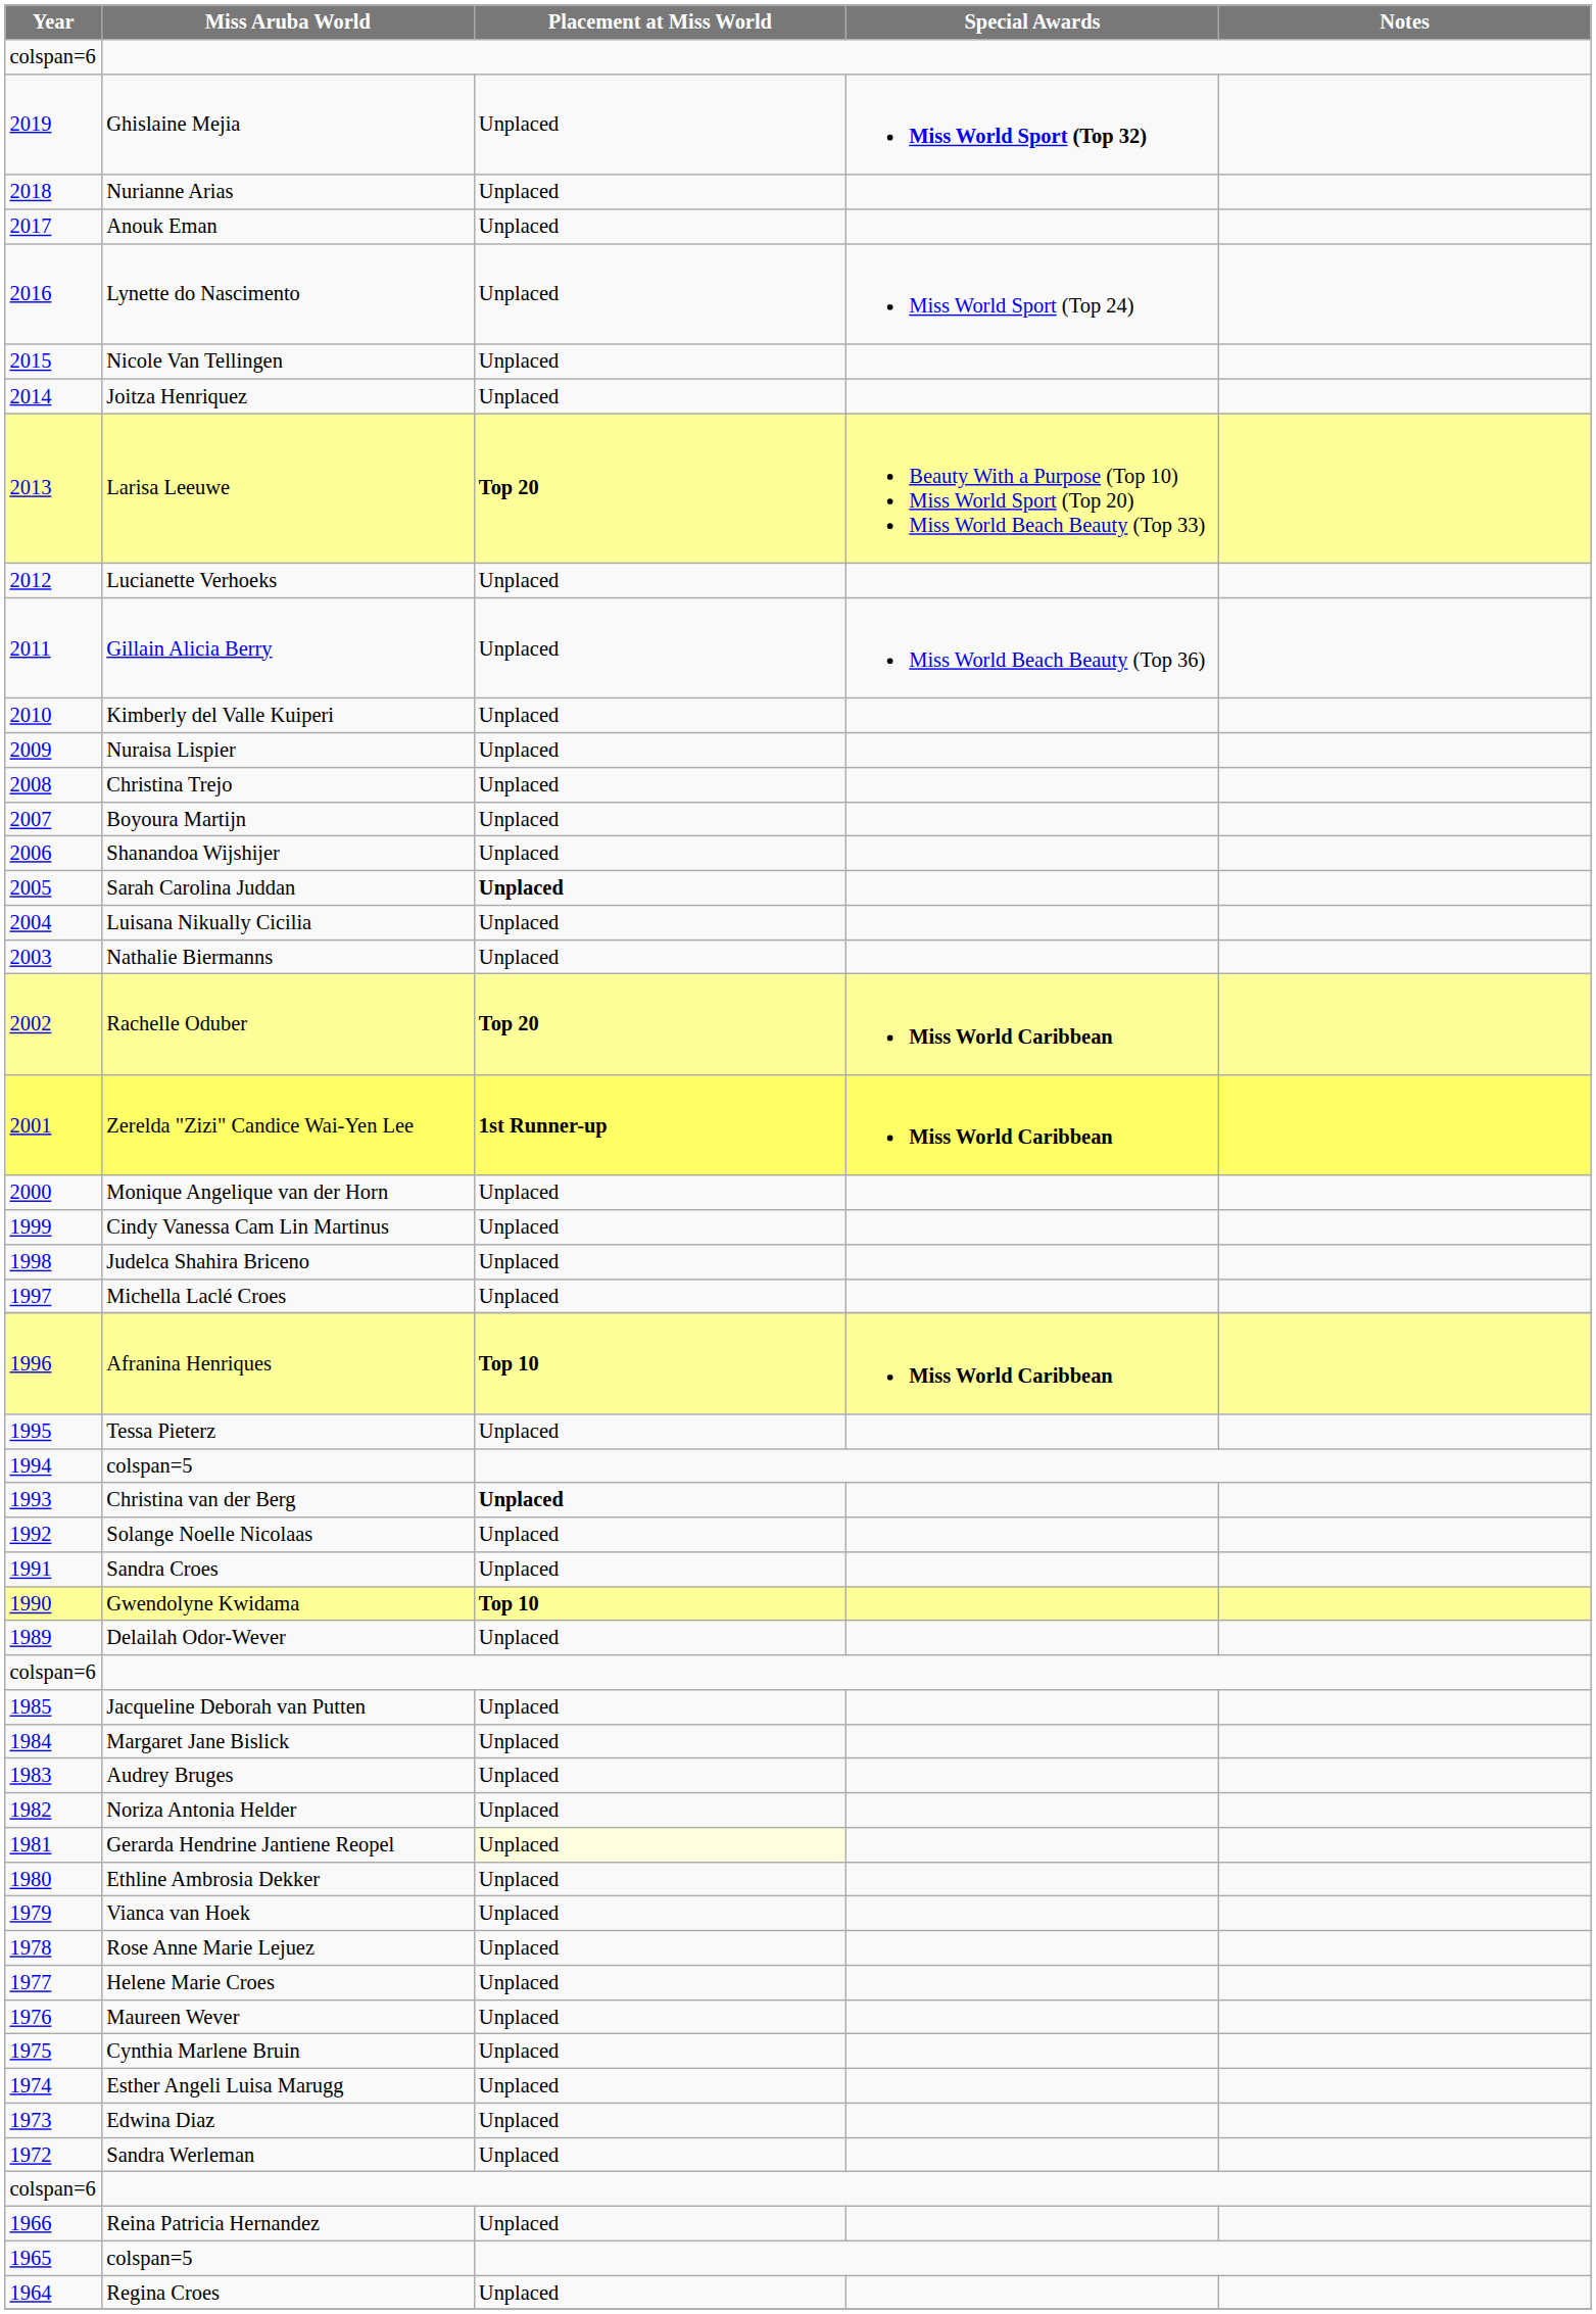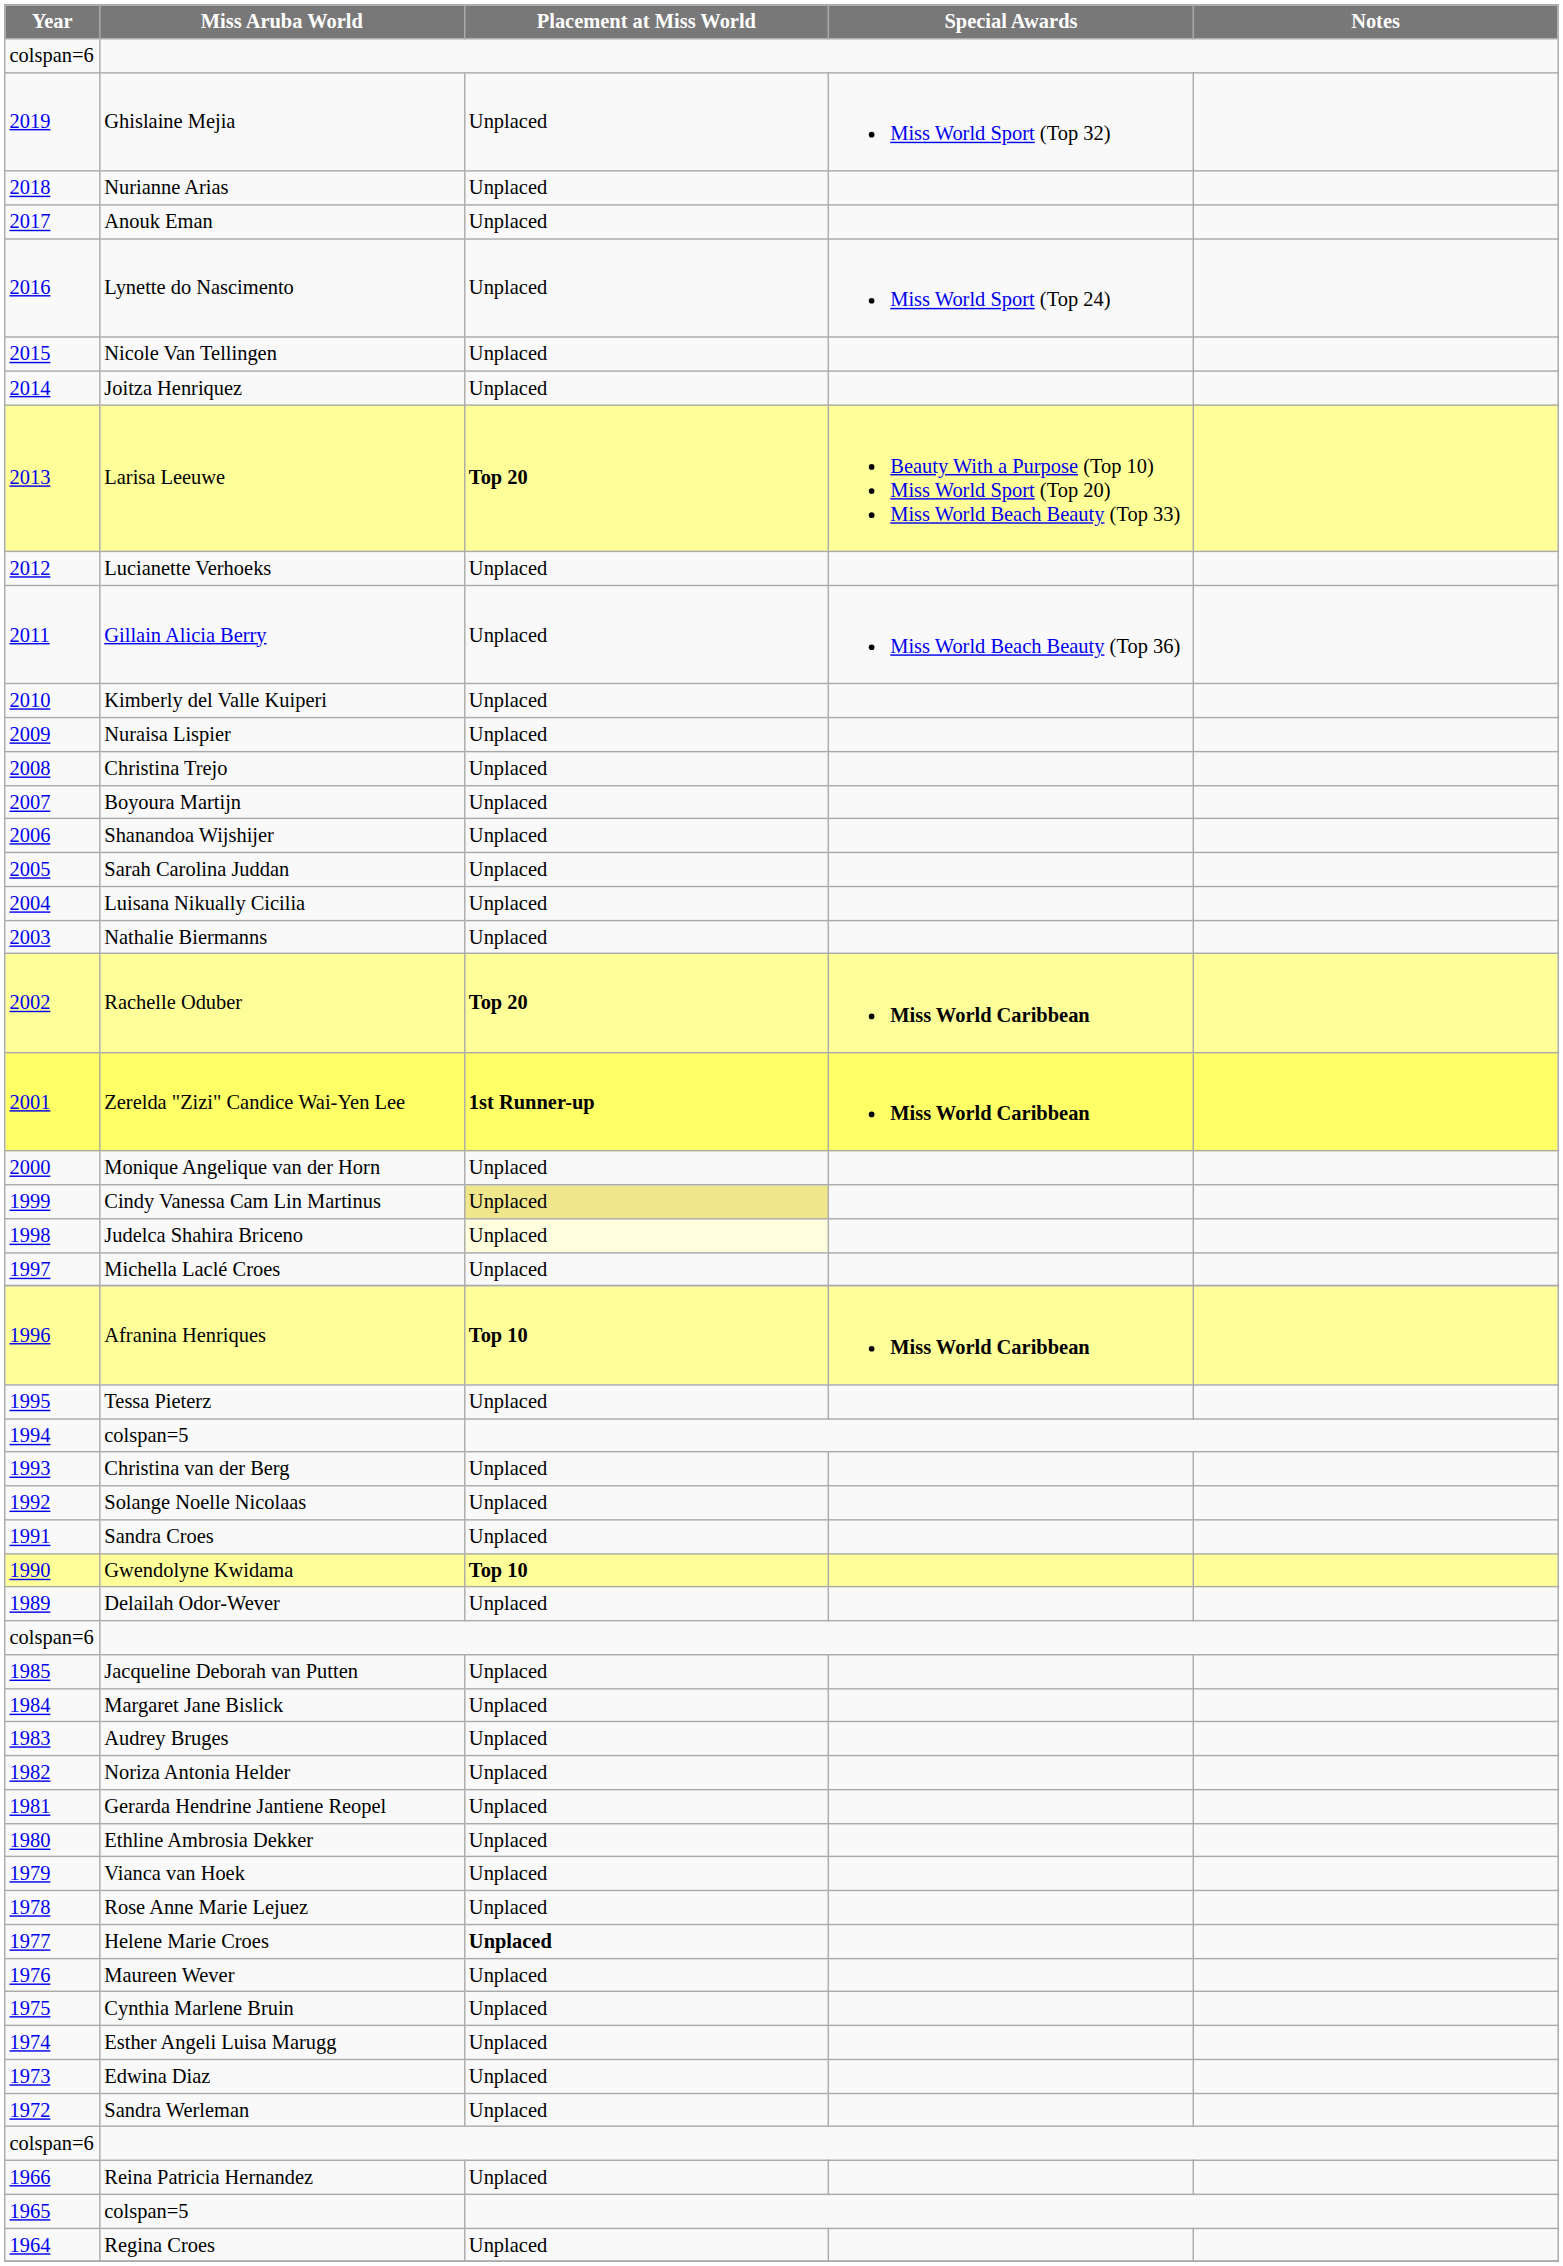Ghislaine Mejia | Special Awards: bold -> normal
Sarah Carolina Juddan | Placement at Miss World: bold -> normal
Cindy Vanessa Cam Lin Martinus | Placement at Miss World: no background -> khaki background
Judelca Shahira Briceno | Placement at Miss World: no background -> lightyellow background
Christina van der Berg | Placement at Miss World: bold -> normal
Gerarda Hendrine Jantiene Reopel | Placement at Miss World: lightyellow background -> no background
Helene Marie Croes | Placement at Miss World: normal -> bold
